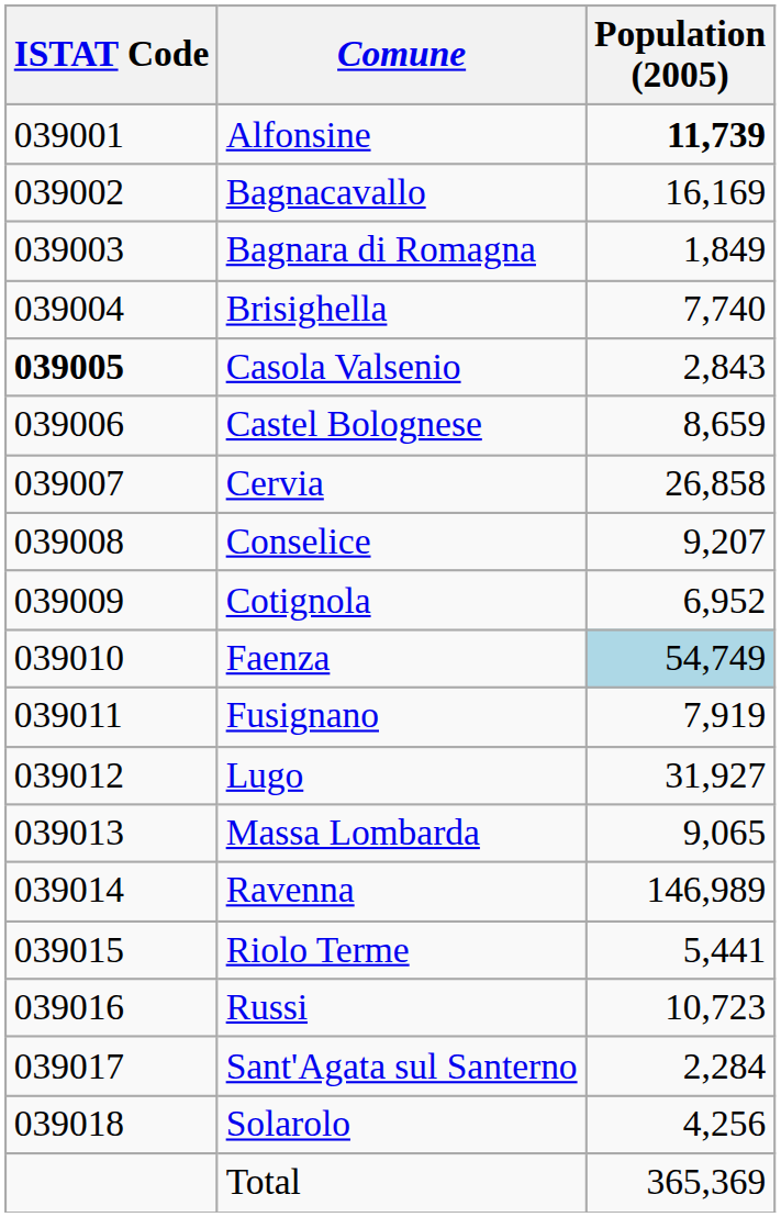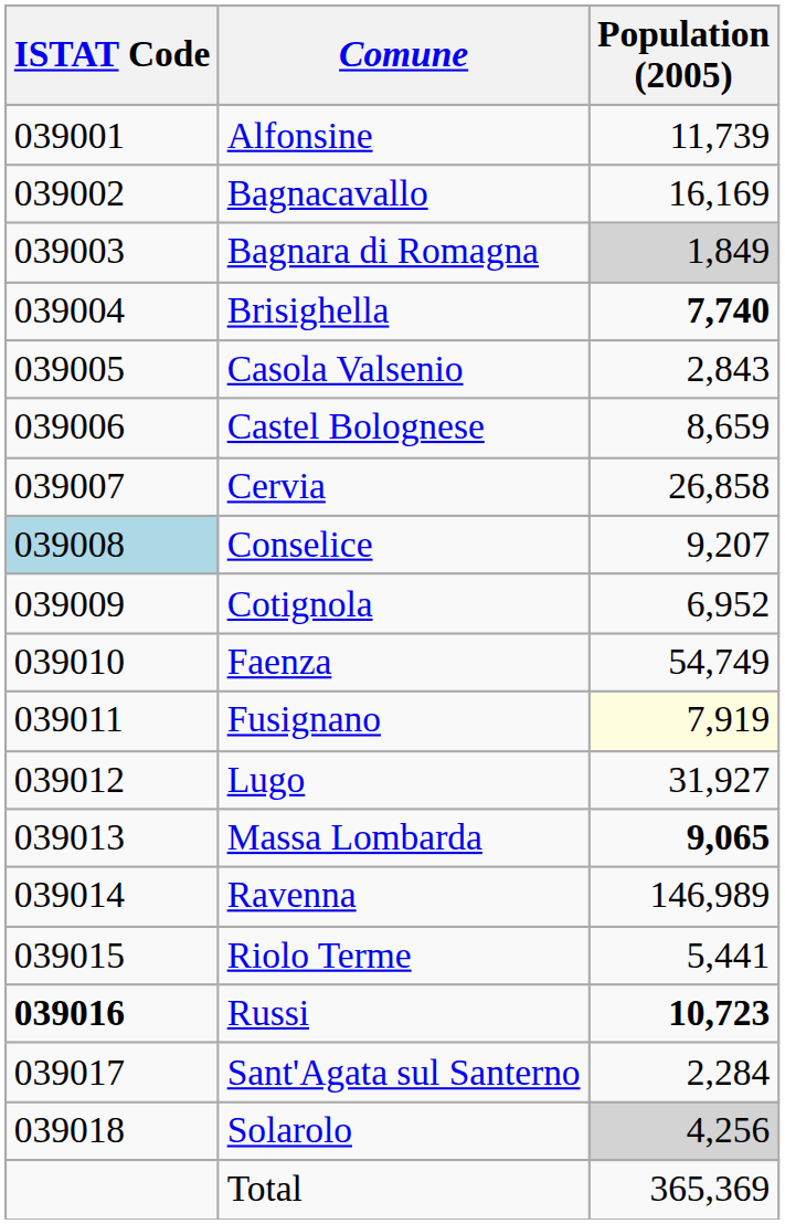Alfonsine | Population (2005): bold -> normal
Bagnara di Romagna | Population (2005): no background -> lightgrey background
Brisighella | Population (2005): normal -> bold
Casola Valsenio | ISTAT Code: bold -> normal
Conselice | ISTAT Code: no background -> lightblue background
Faenza | Population (2005): lightblue background -> no background
Fusignano | Population (2005): no background -> lightyellow background
Massa Lombarda | Population (2005): normal -> bold
Russi | ISTAT Code: normal -> bold
Russi | Population (2005): normal -> bold
Solarolo | Population (2005): no background -> lightgrey background
